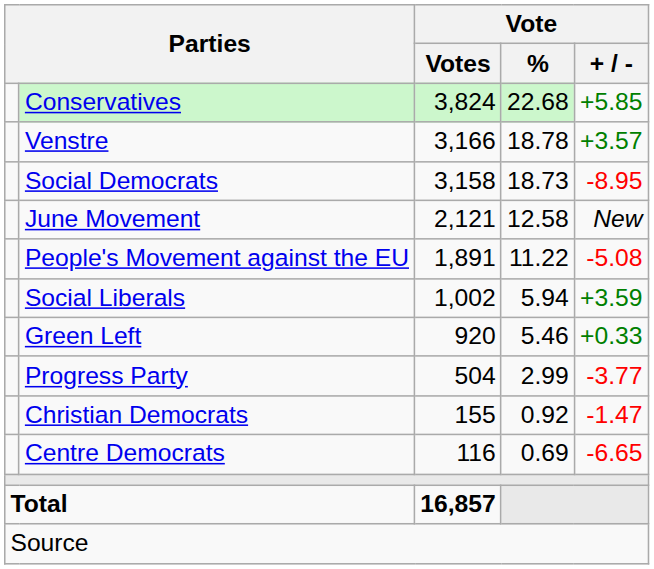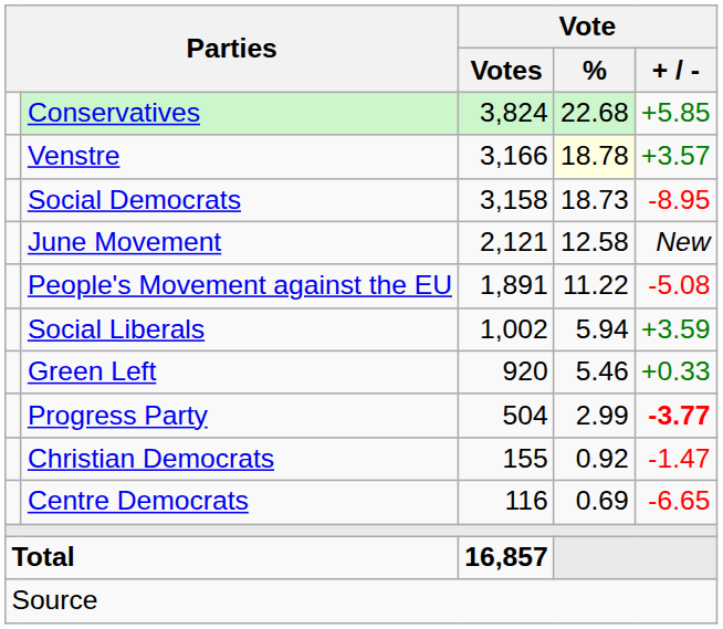Venstre | Vote / %: no background -> lightyellow background
Progress Party | Vote / + / -: normal -> bold
